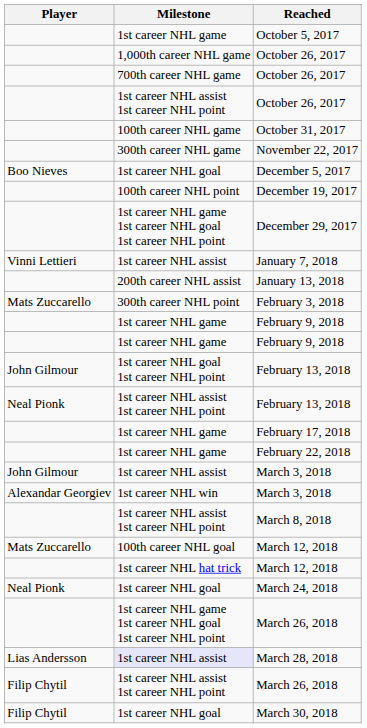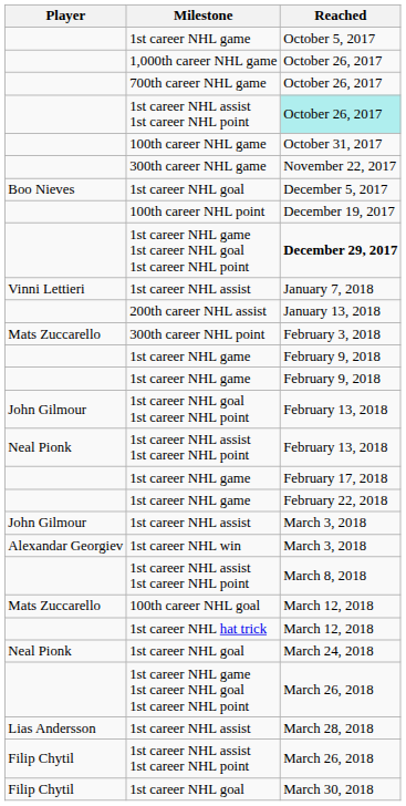row 5 | Reached: no background -> paleturquoise background
row 10 | Reached: normal -> bold
row 27 | Milestone: lavender background -> no background
